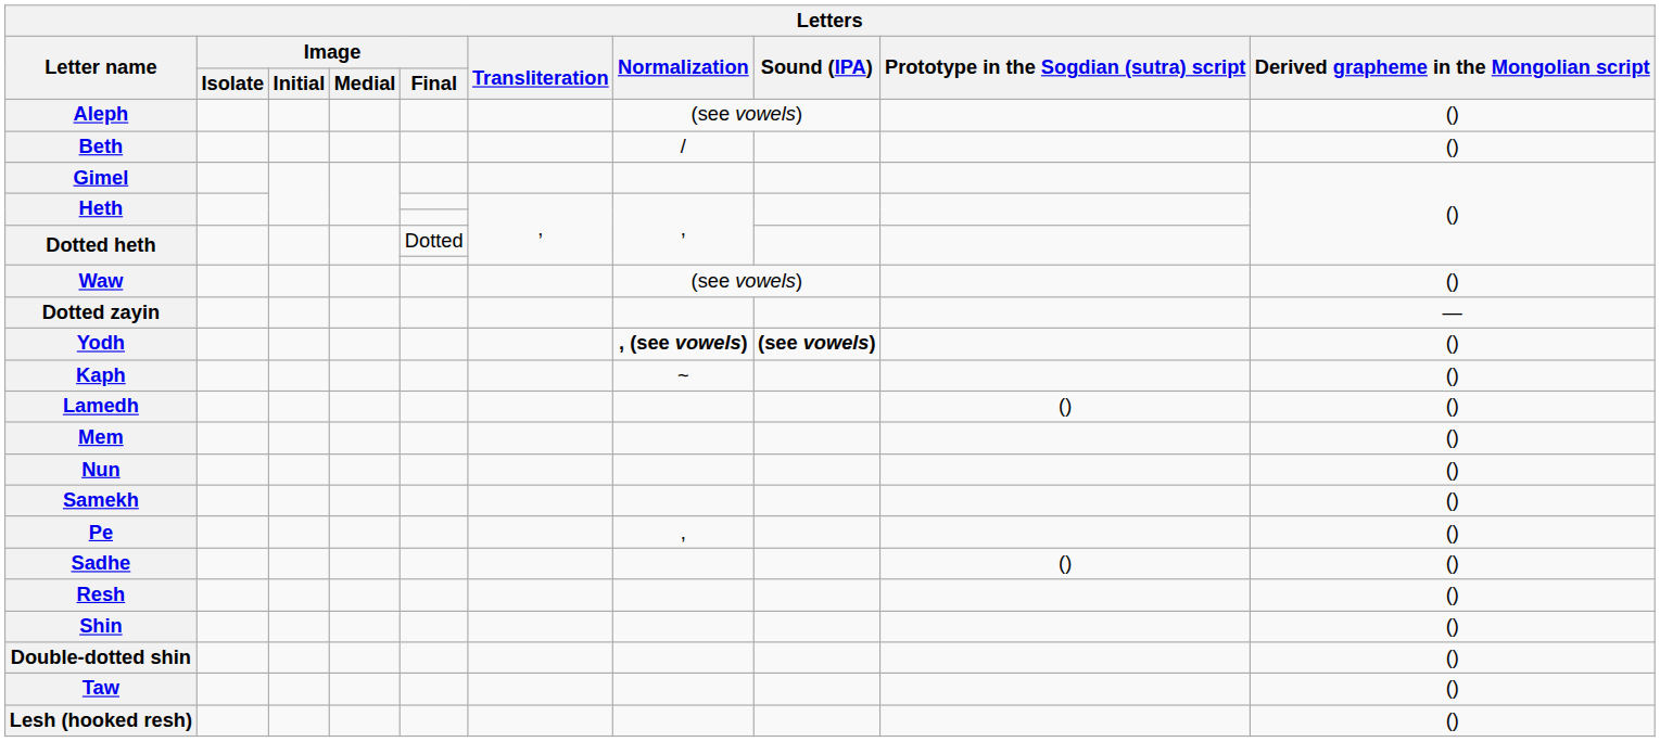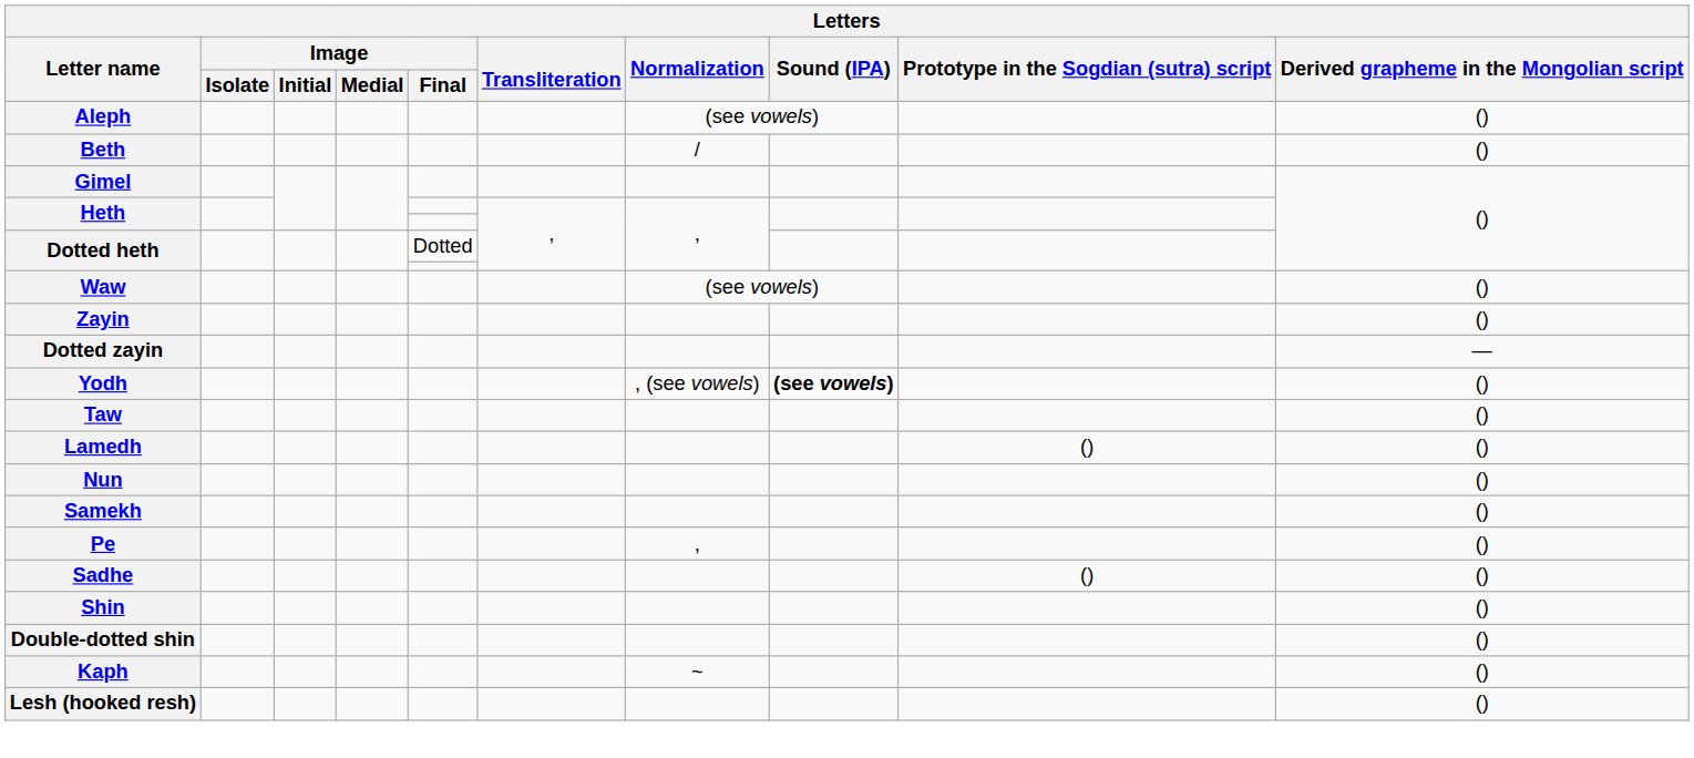+ row: Zayin | ()
Yodh | Normalization: bold -> normal
rows swapped: Kaph <-> Taw
- row: Mem | ()
- row: Resh | ()
